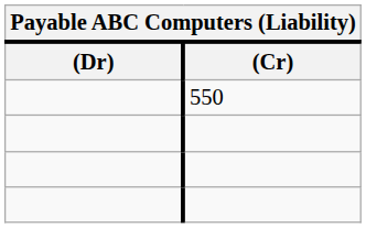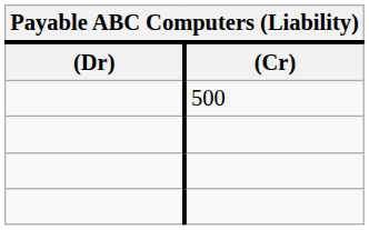row 3 | (Cr): 550 -> 500
